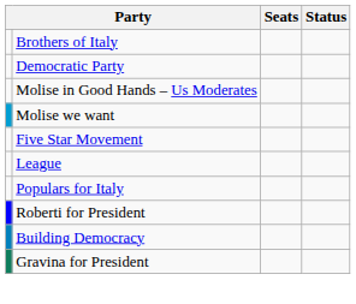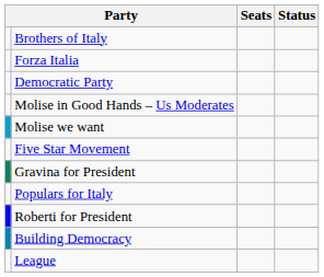+ row: Forza Italia
rows swapped: League <-> Gravina for President
